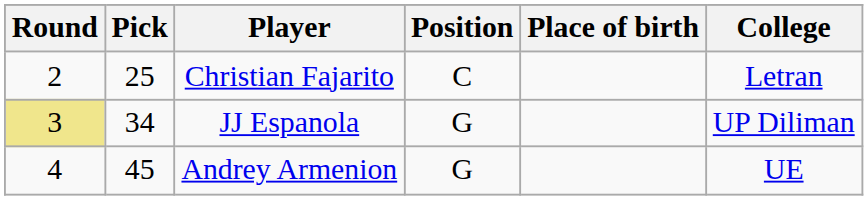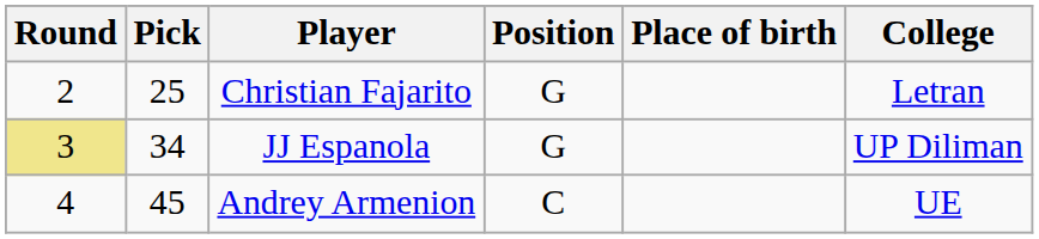Christian Fajarito | Position: C -> G
Andrey Armenion | Position: G -> C
